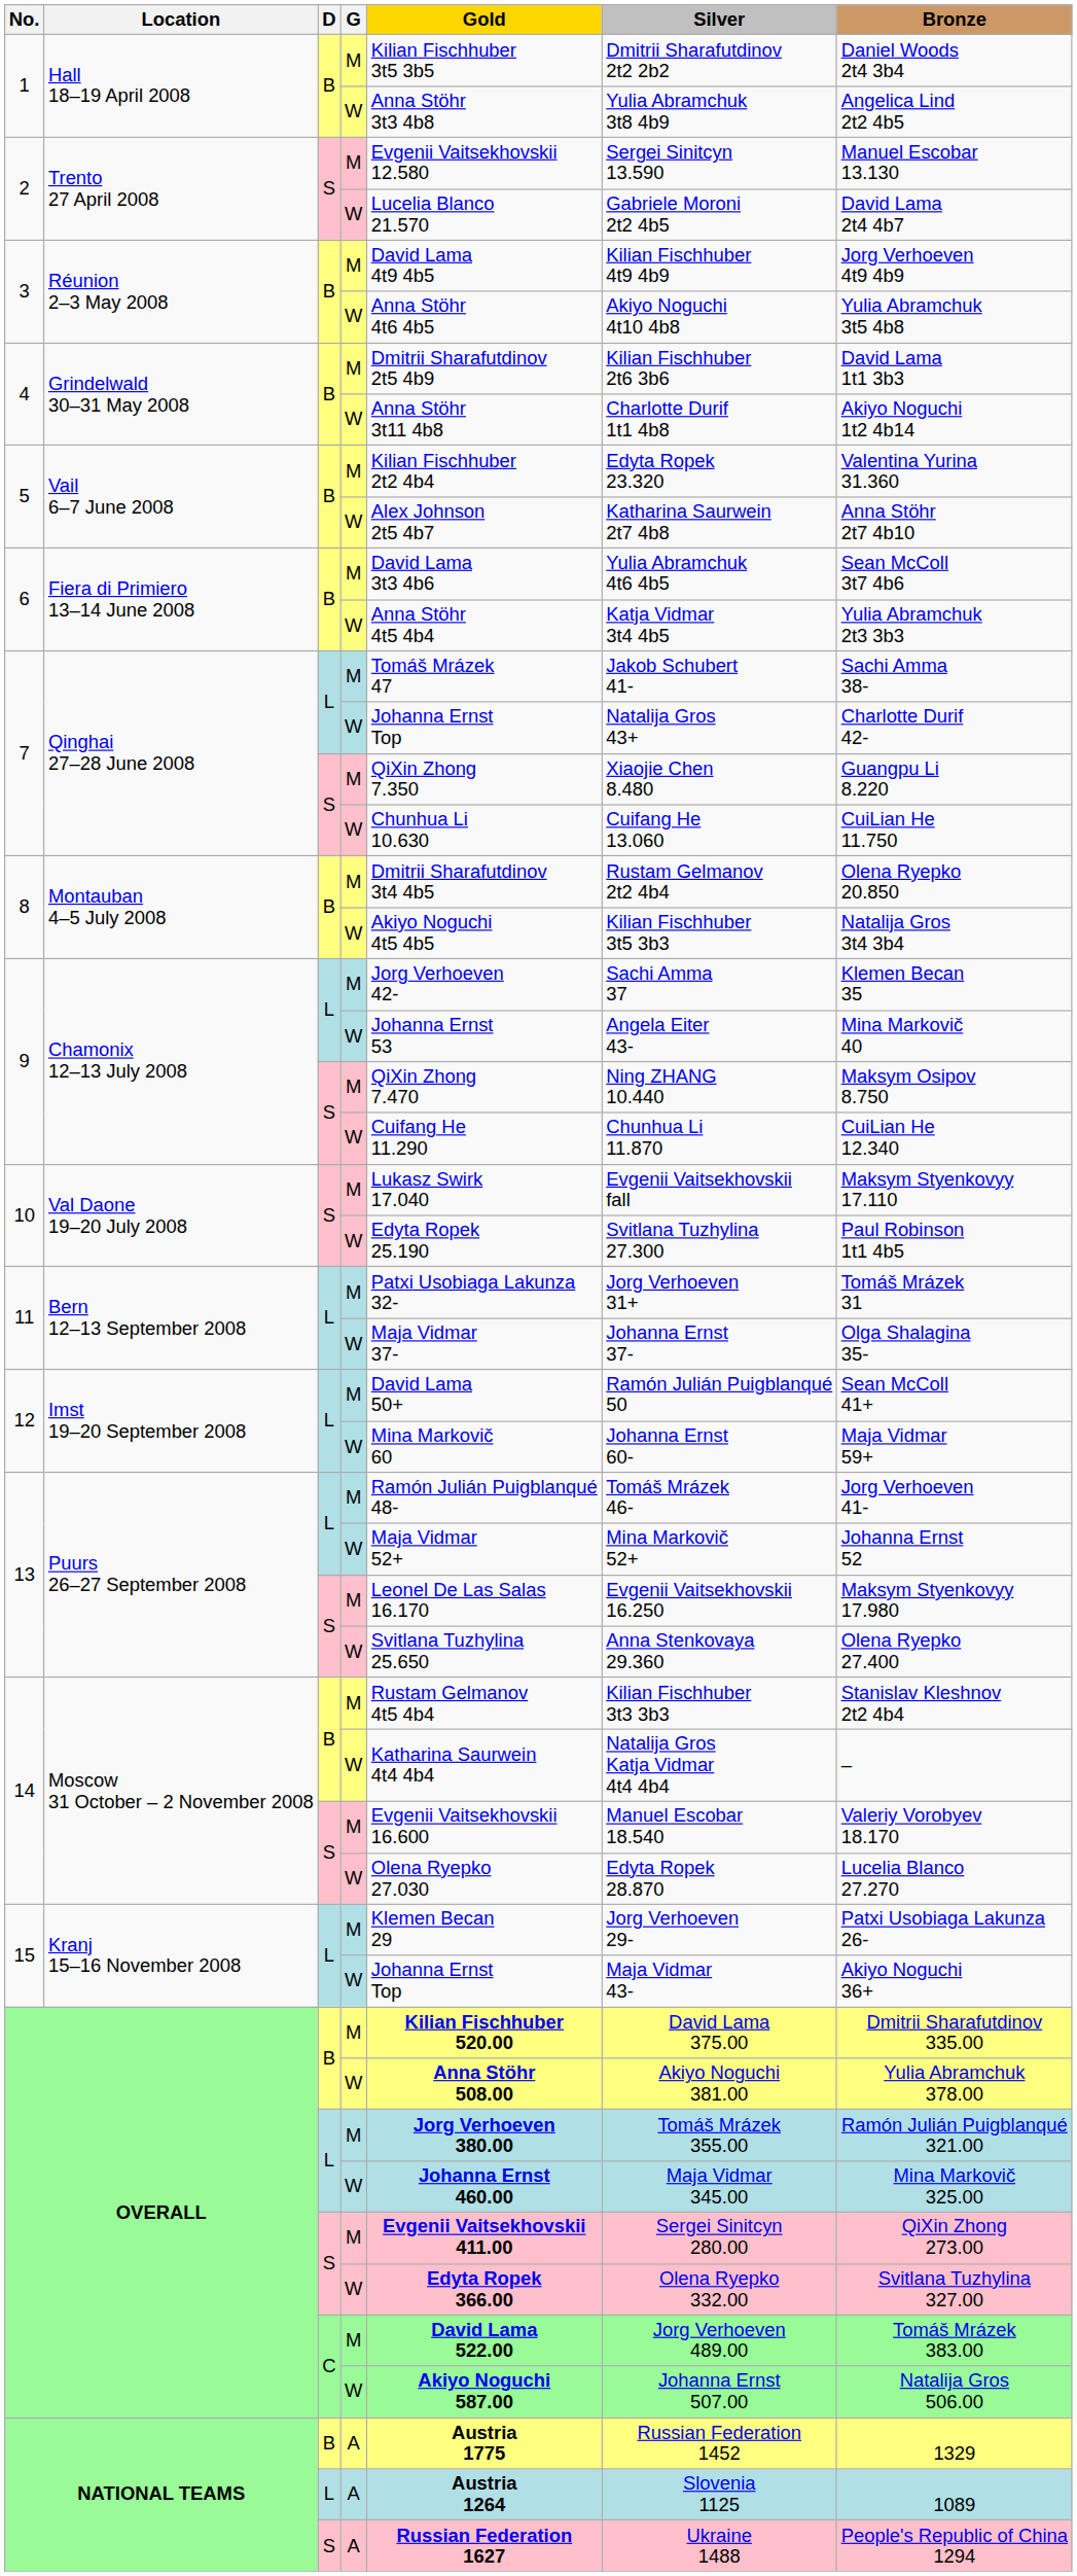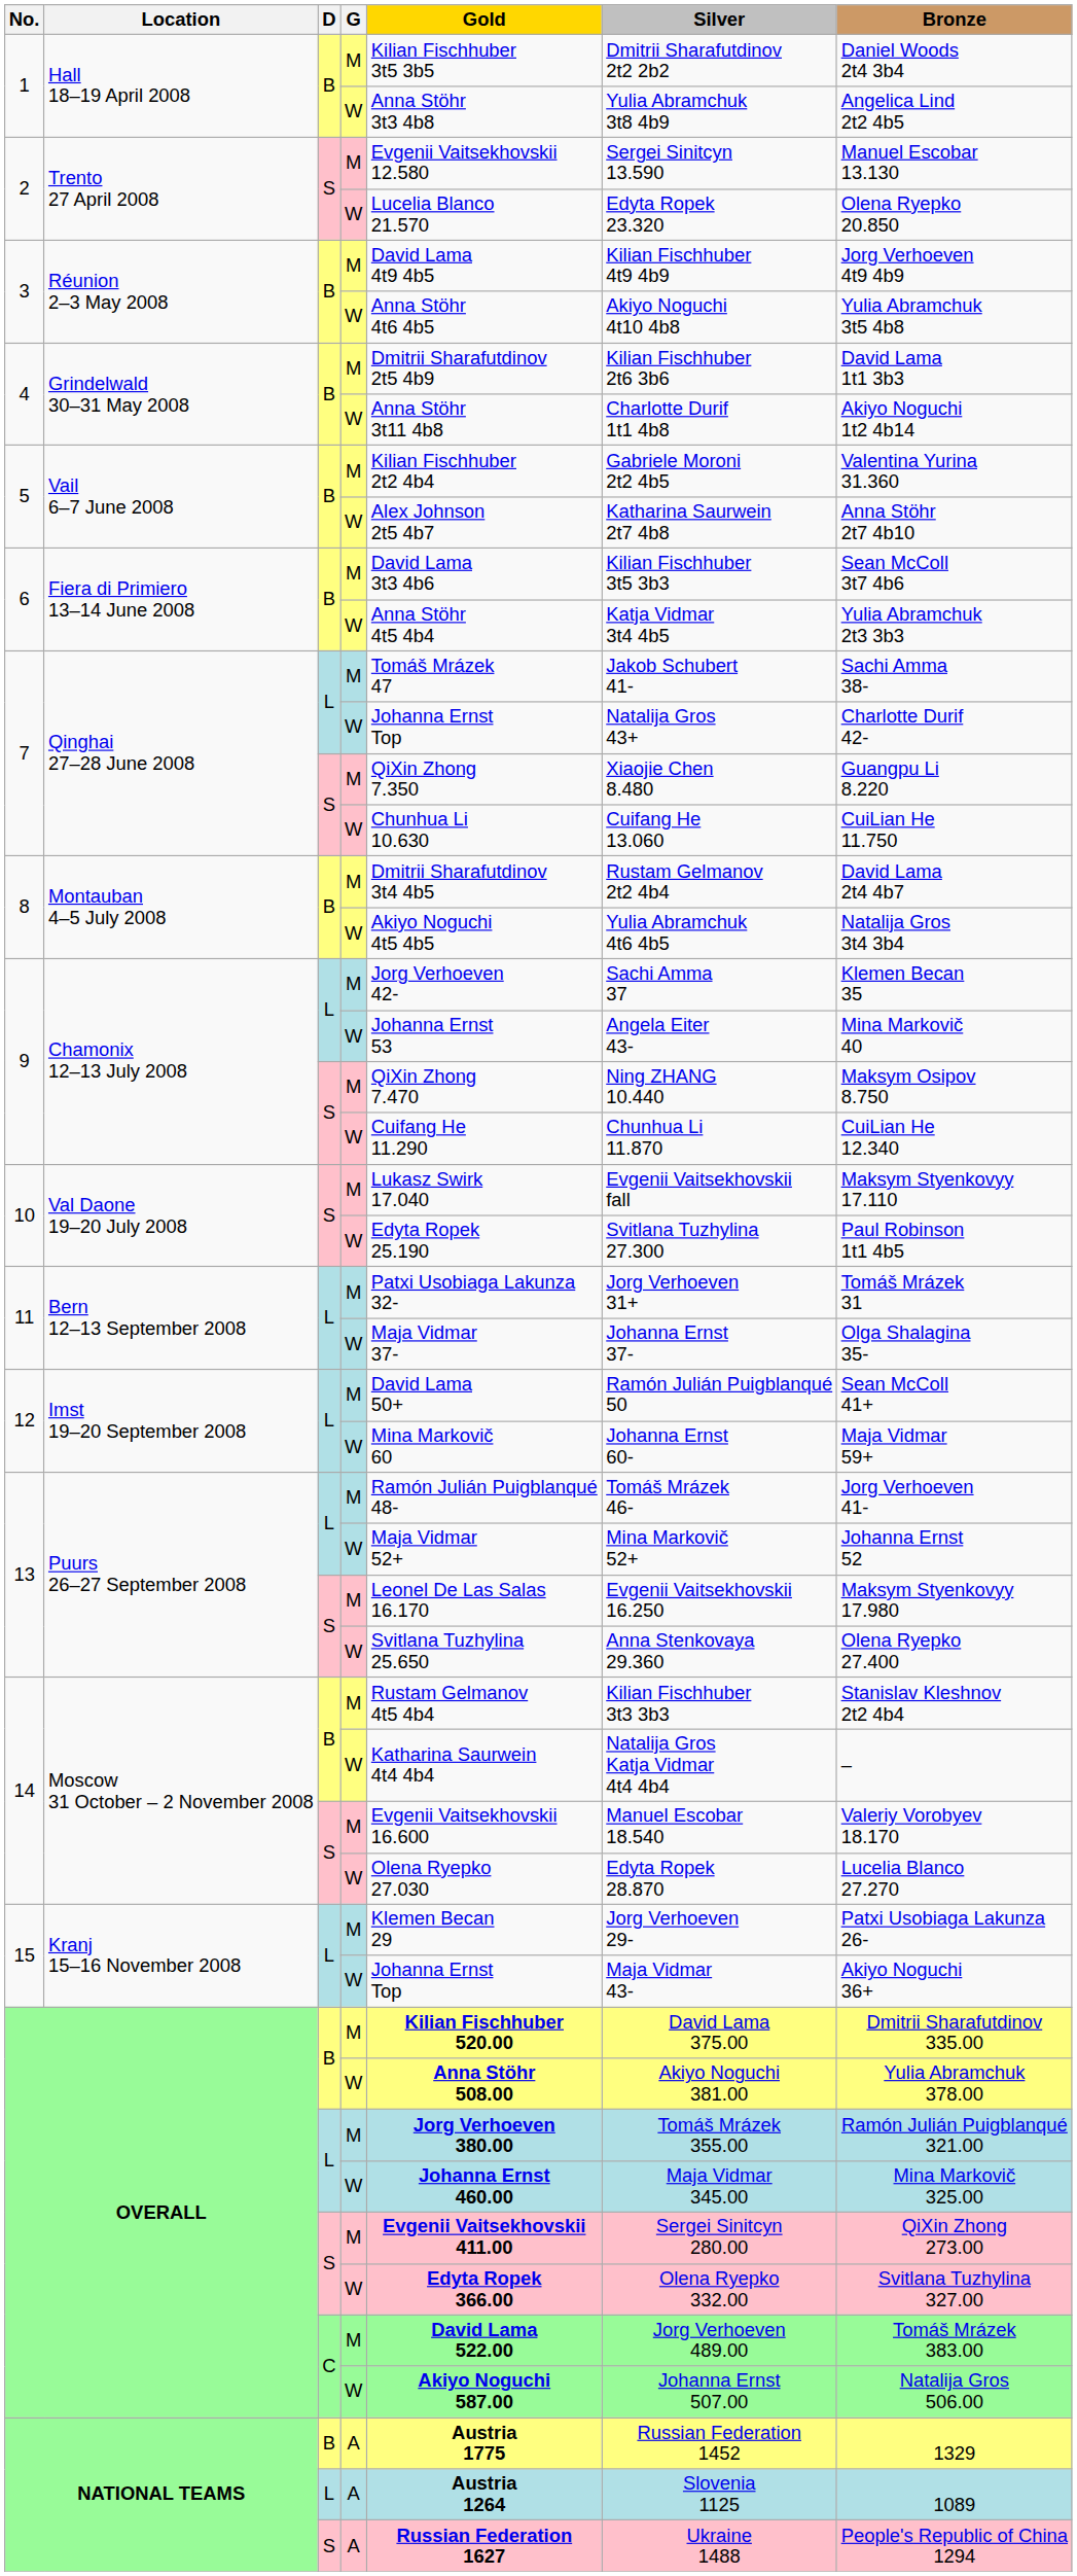2 / W | Silver: Gabriele Moroni 2t2 4b5 -> Edyta Ropek 23.320
2 / W | Bronze: David Lama 2t4 4b7 -> Olena Ryepko 20.850
5 / M | Silver: Edyta Ropek 23.320 -> Gabriele Moroni 2t2 4b5
6 / M | Silver: Yulia Abramchuk 4t6 4b5 -> Kilian Fischhuber 3t5 3b3
8 / M | Bronze: Olena Ryepko 20.850 -> David Lama 2t4 4b7
8 / W | Silver: Kilian Fischhuber 3t5 3b3 -> Yulia Abramchuk 4t6 4b5
